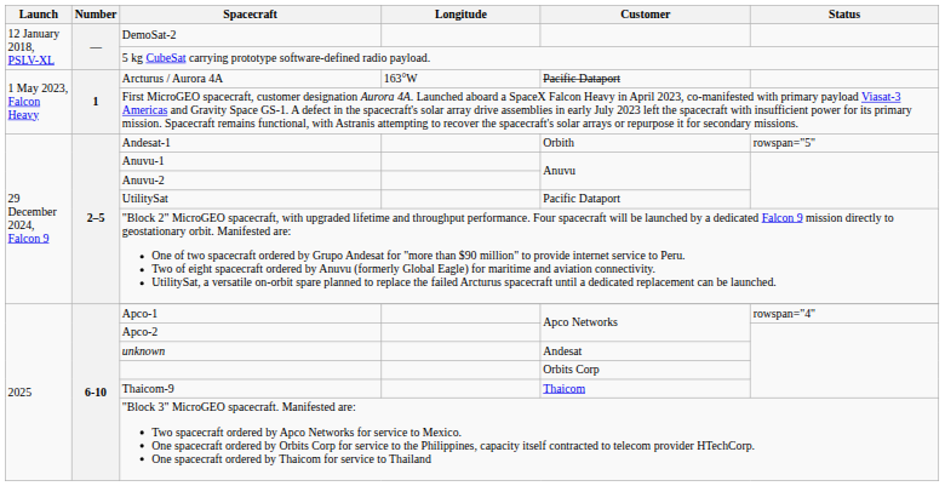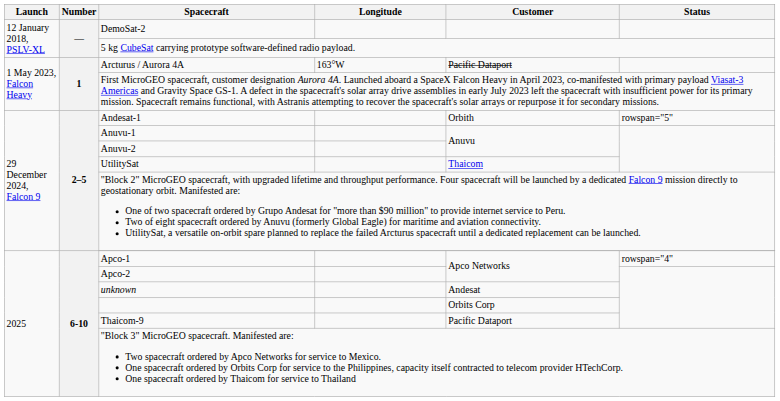UtilitySat | Customer: Pacific Dataport -> Thaicom
Thaicom-9 | Customer: Thaicom -> Pacific Dataport
